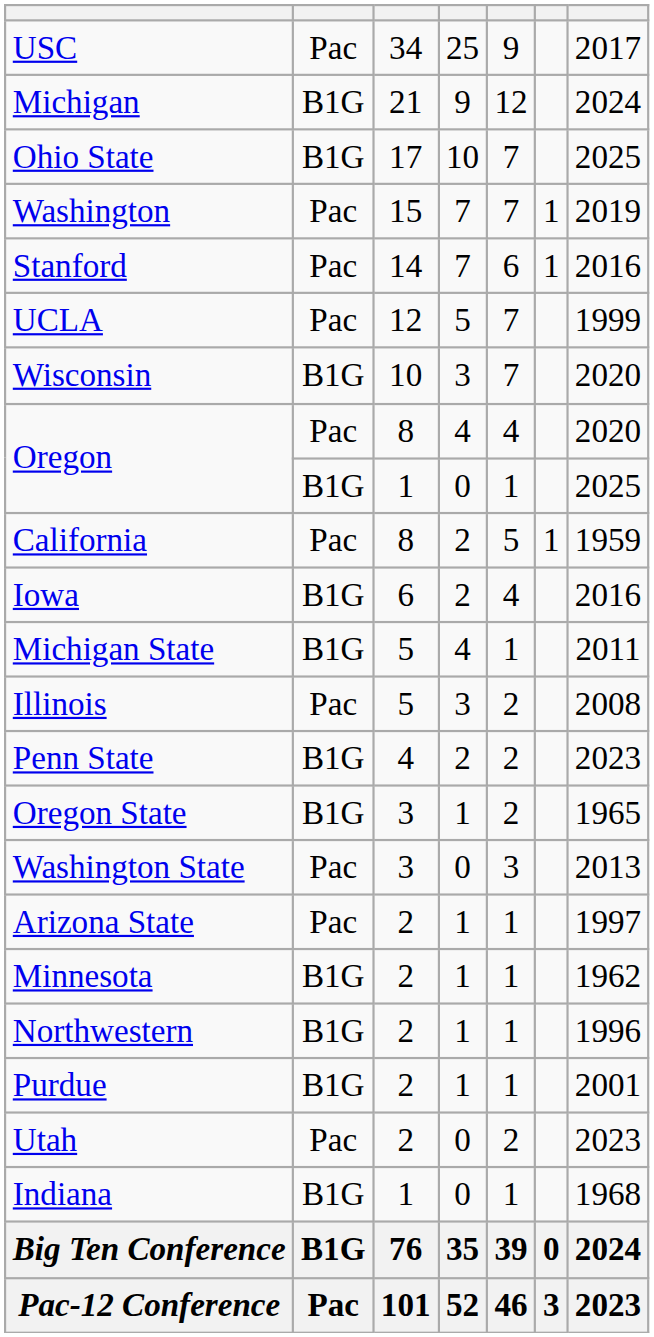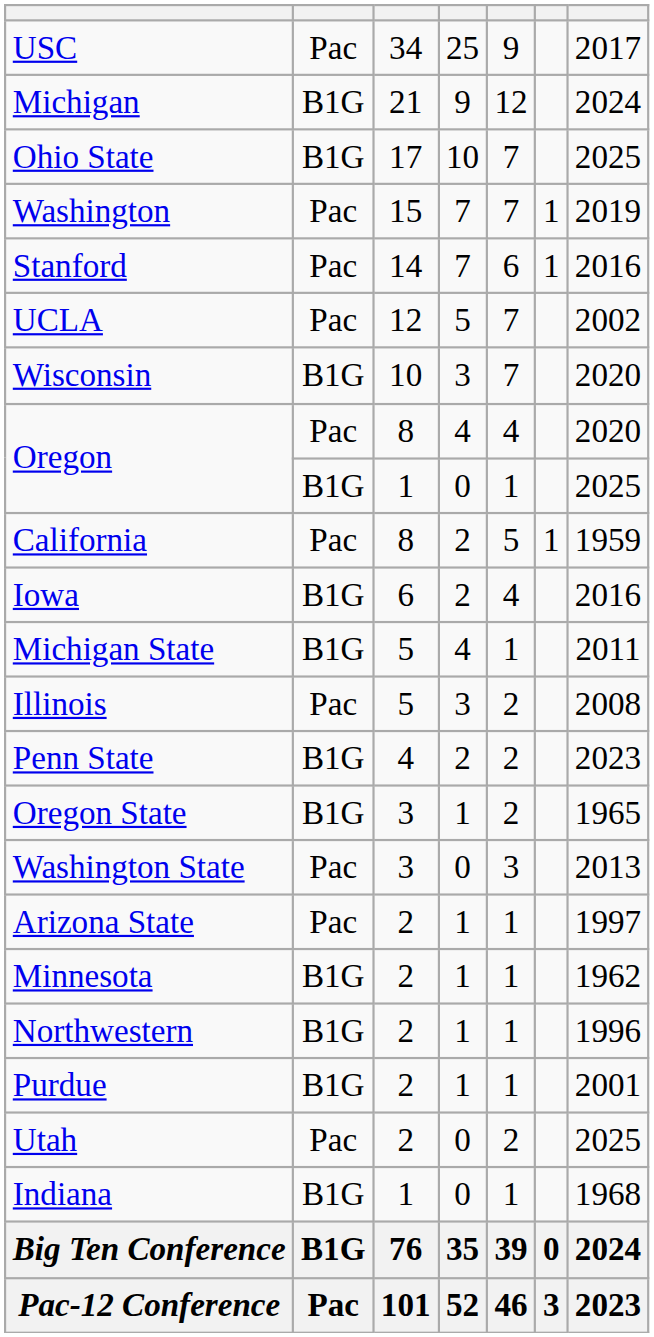UCLA | column 7: 1999 -> 2002
Utah | column 7: 2023 -> 2025
